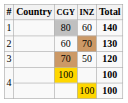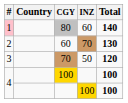80 | #: no background -> pink background
